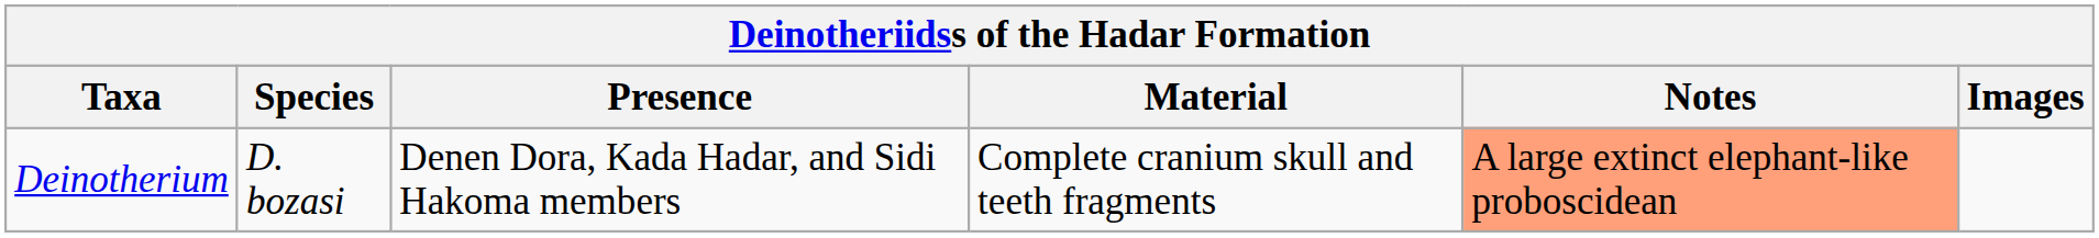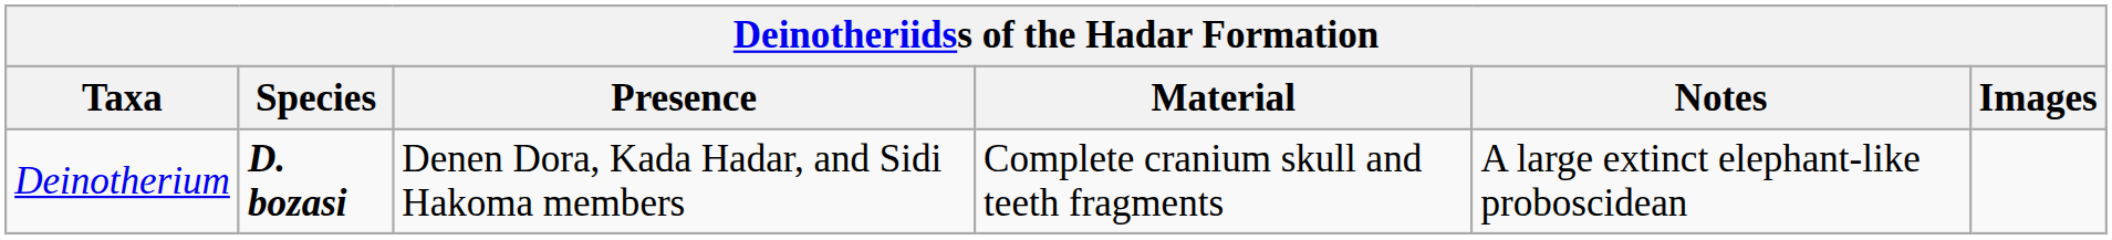Deinotherium | Species: normal -> bold
Deinotherium | Notes: lightsalmon background -> no background
